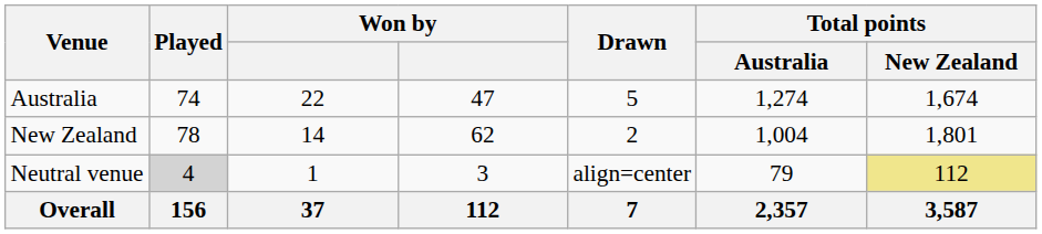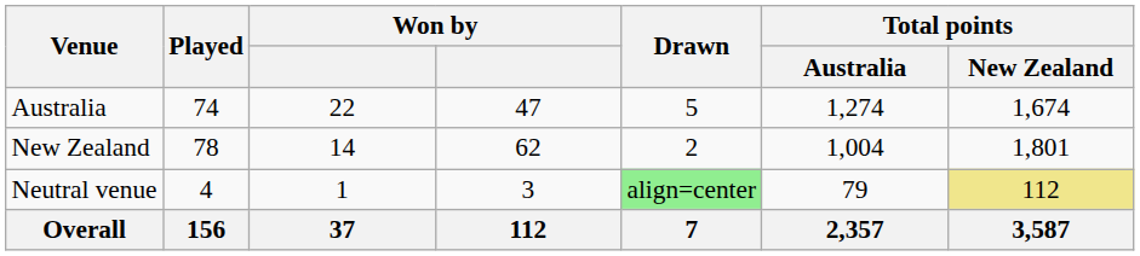Neutral venue | Played: lightgrey background -> no background
Neutral venue | Drawn: no background -> lightgreen background
